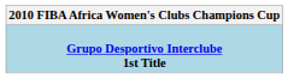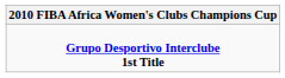row 2 | column 1: lightblue background -> no background
